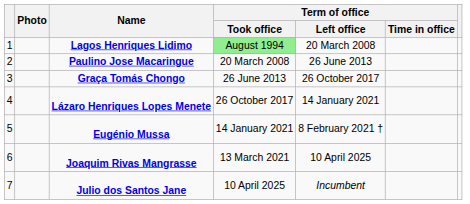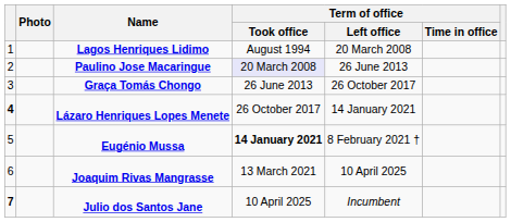Lagos Henriques Lidimo | Term of office / Took office: lightgreen background -> no background
Paulino Jose Macaringue | Term of office / Took office: no background -> lavender background
Lázaro Henriques Lopes Menete | column 1: normal -> bold
Eugénio Mussa | Term of office / Took office: normal -> bold
Julio dos Santos Jane | column 1: normal -> bold
